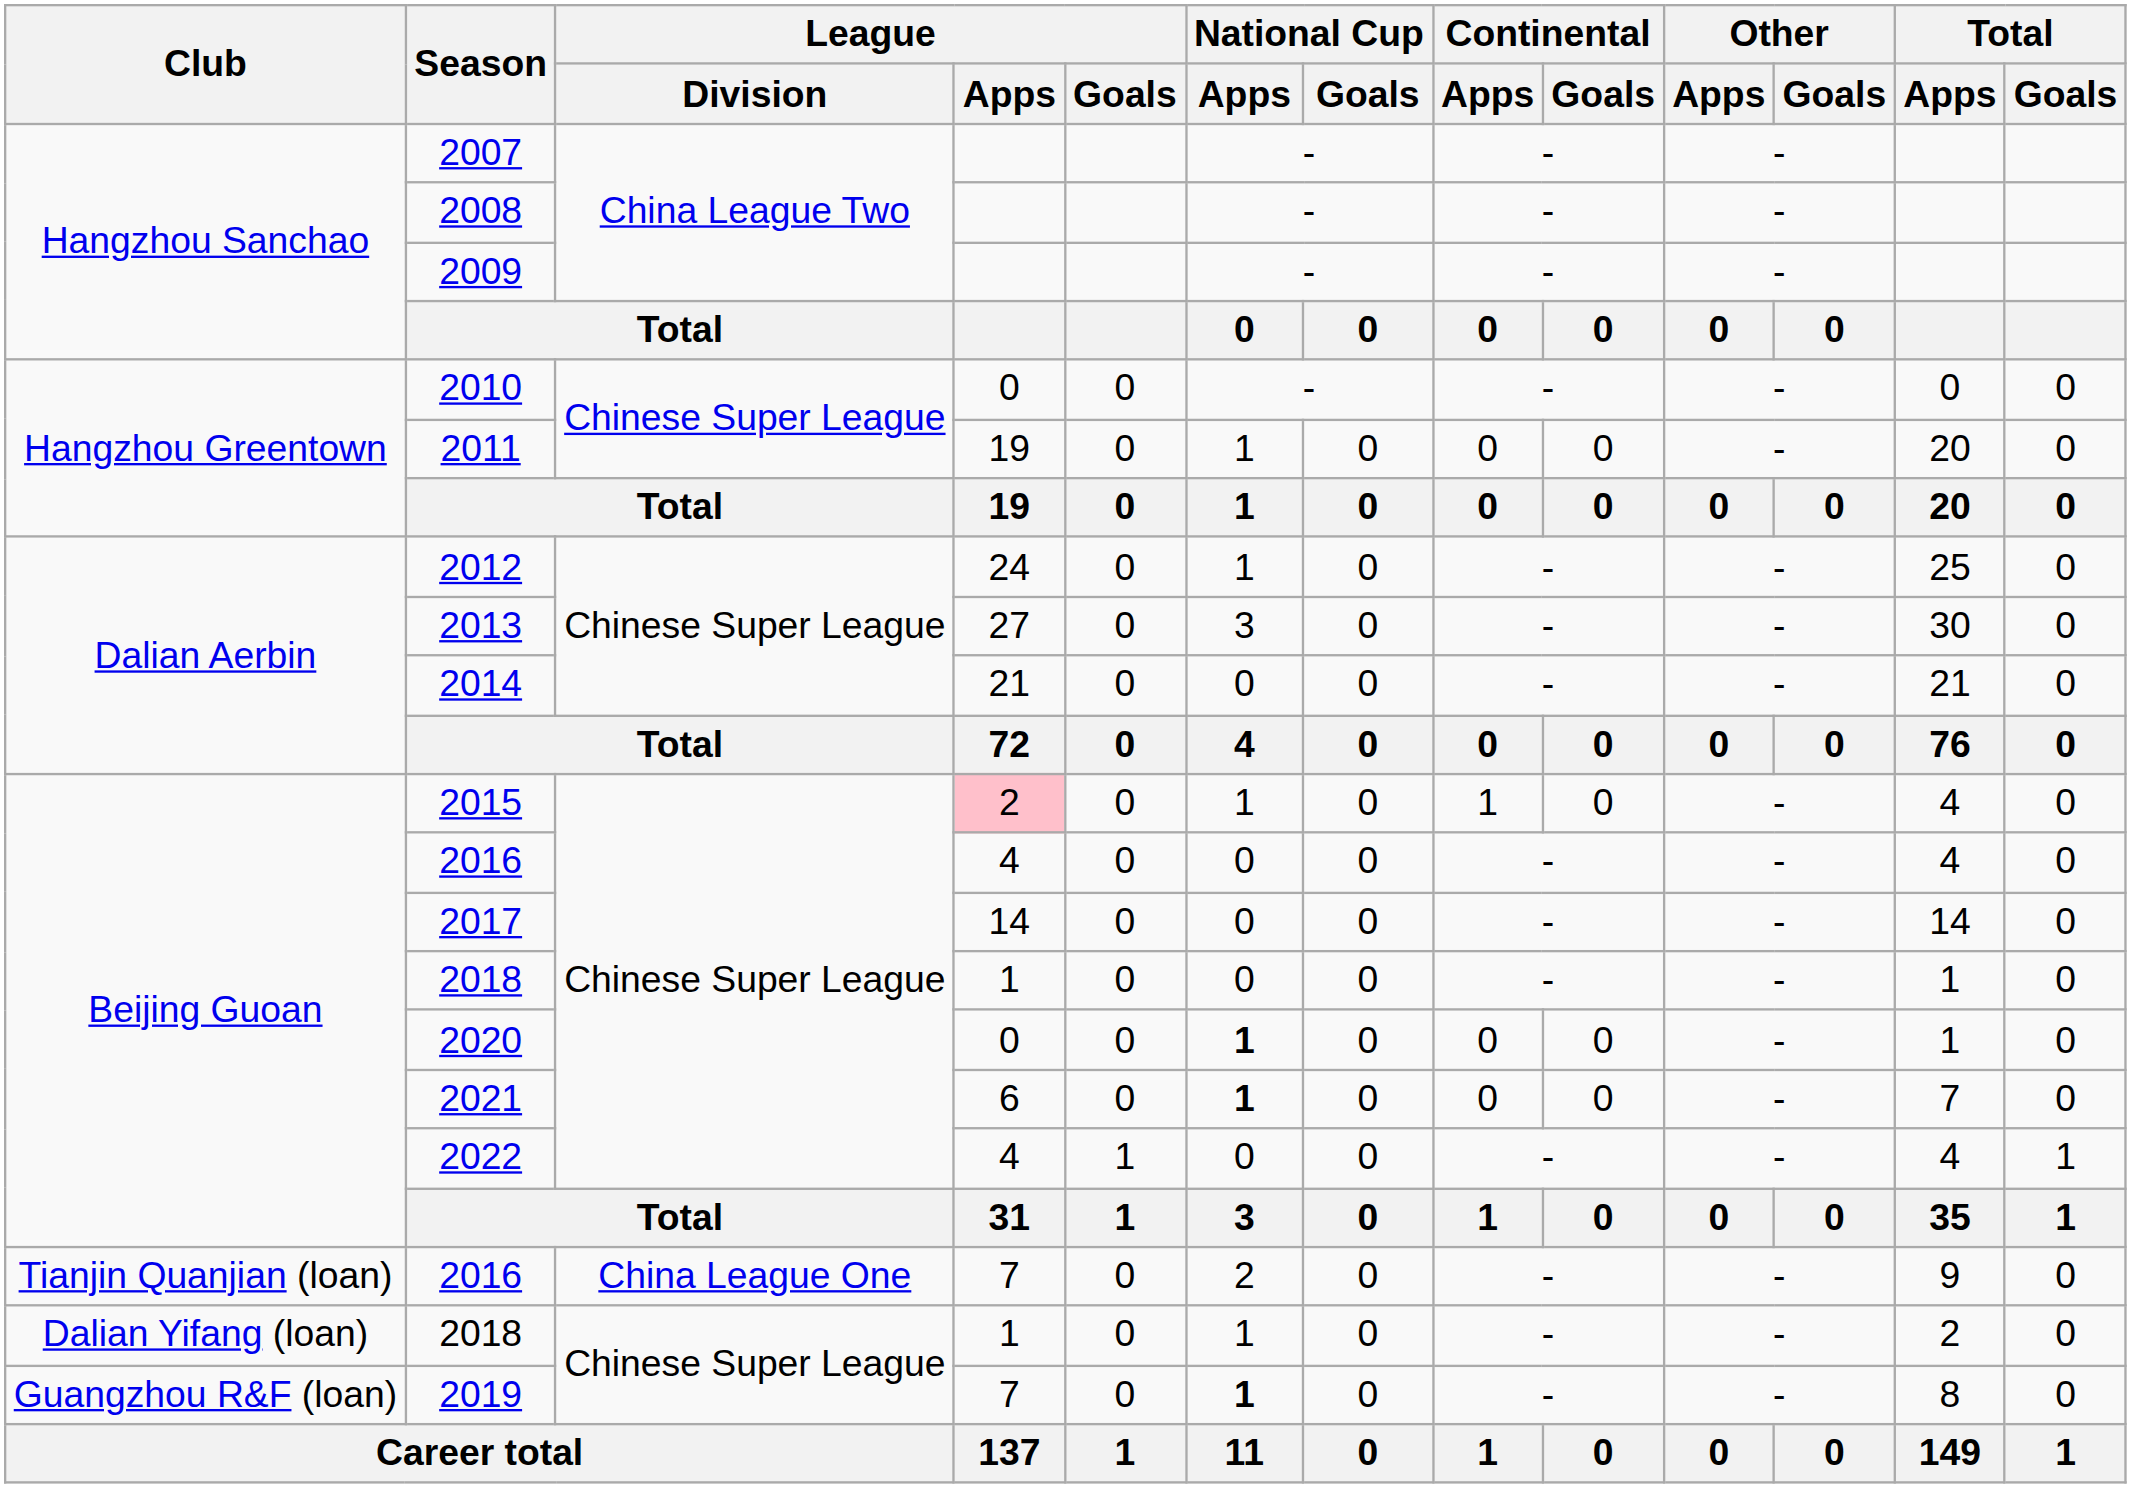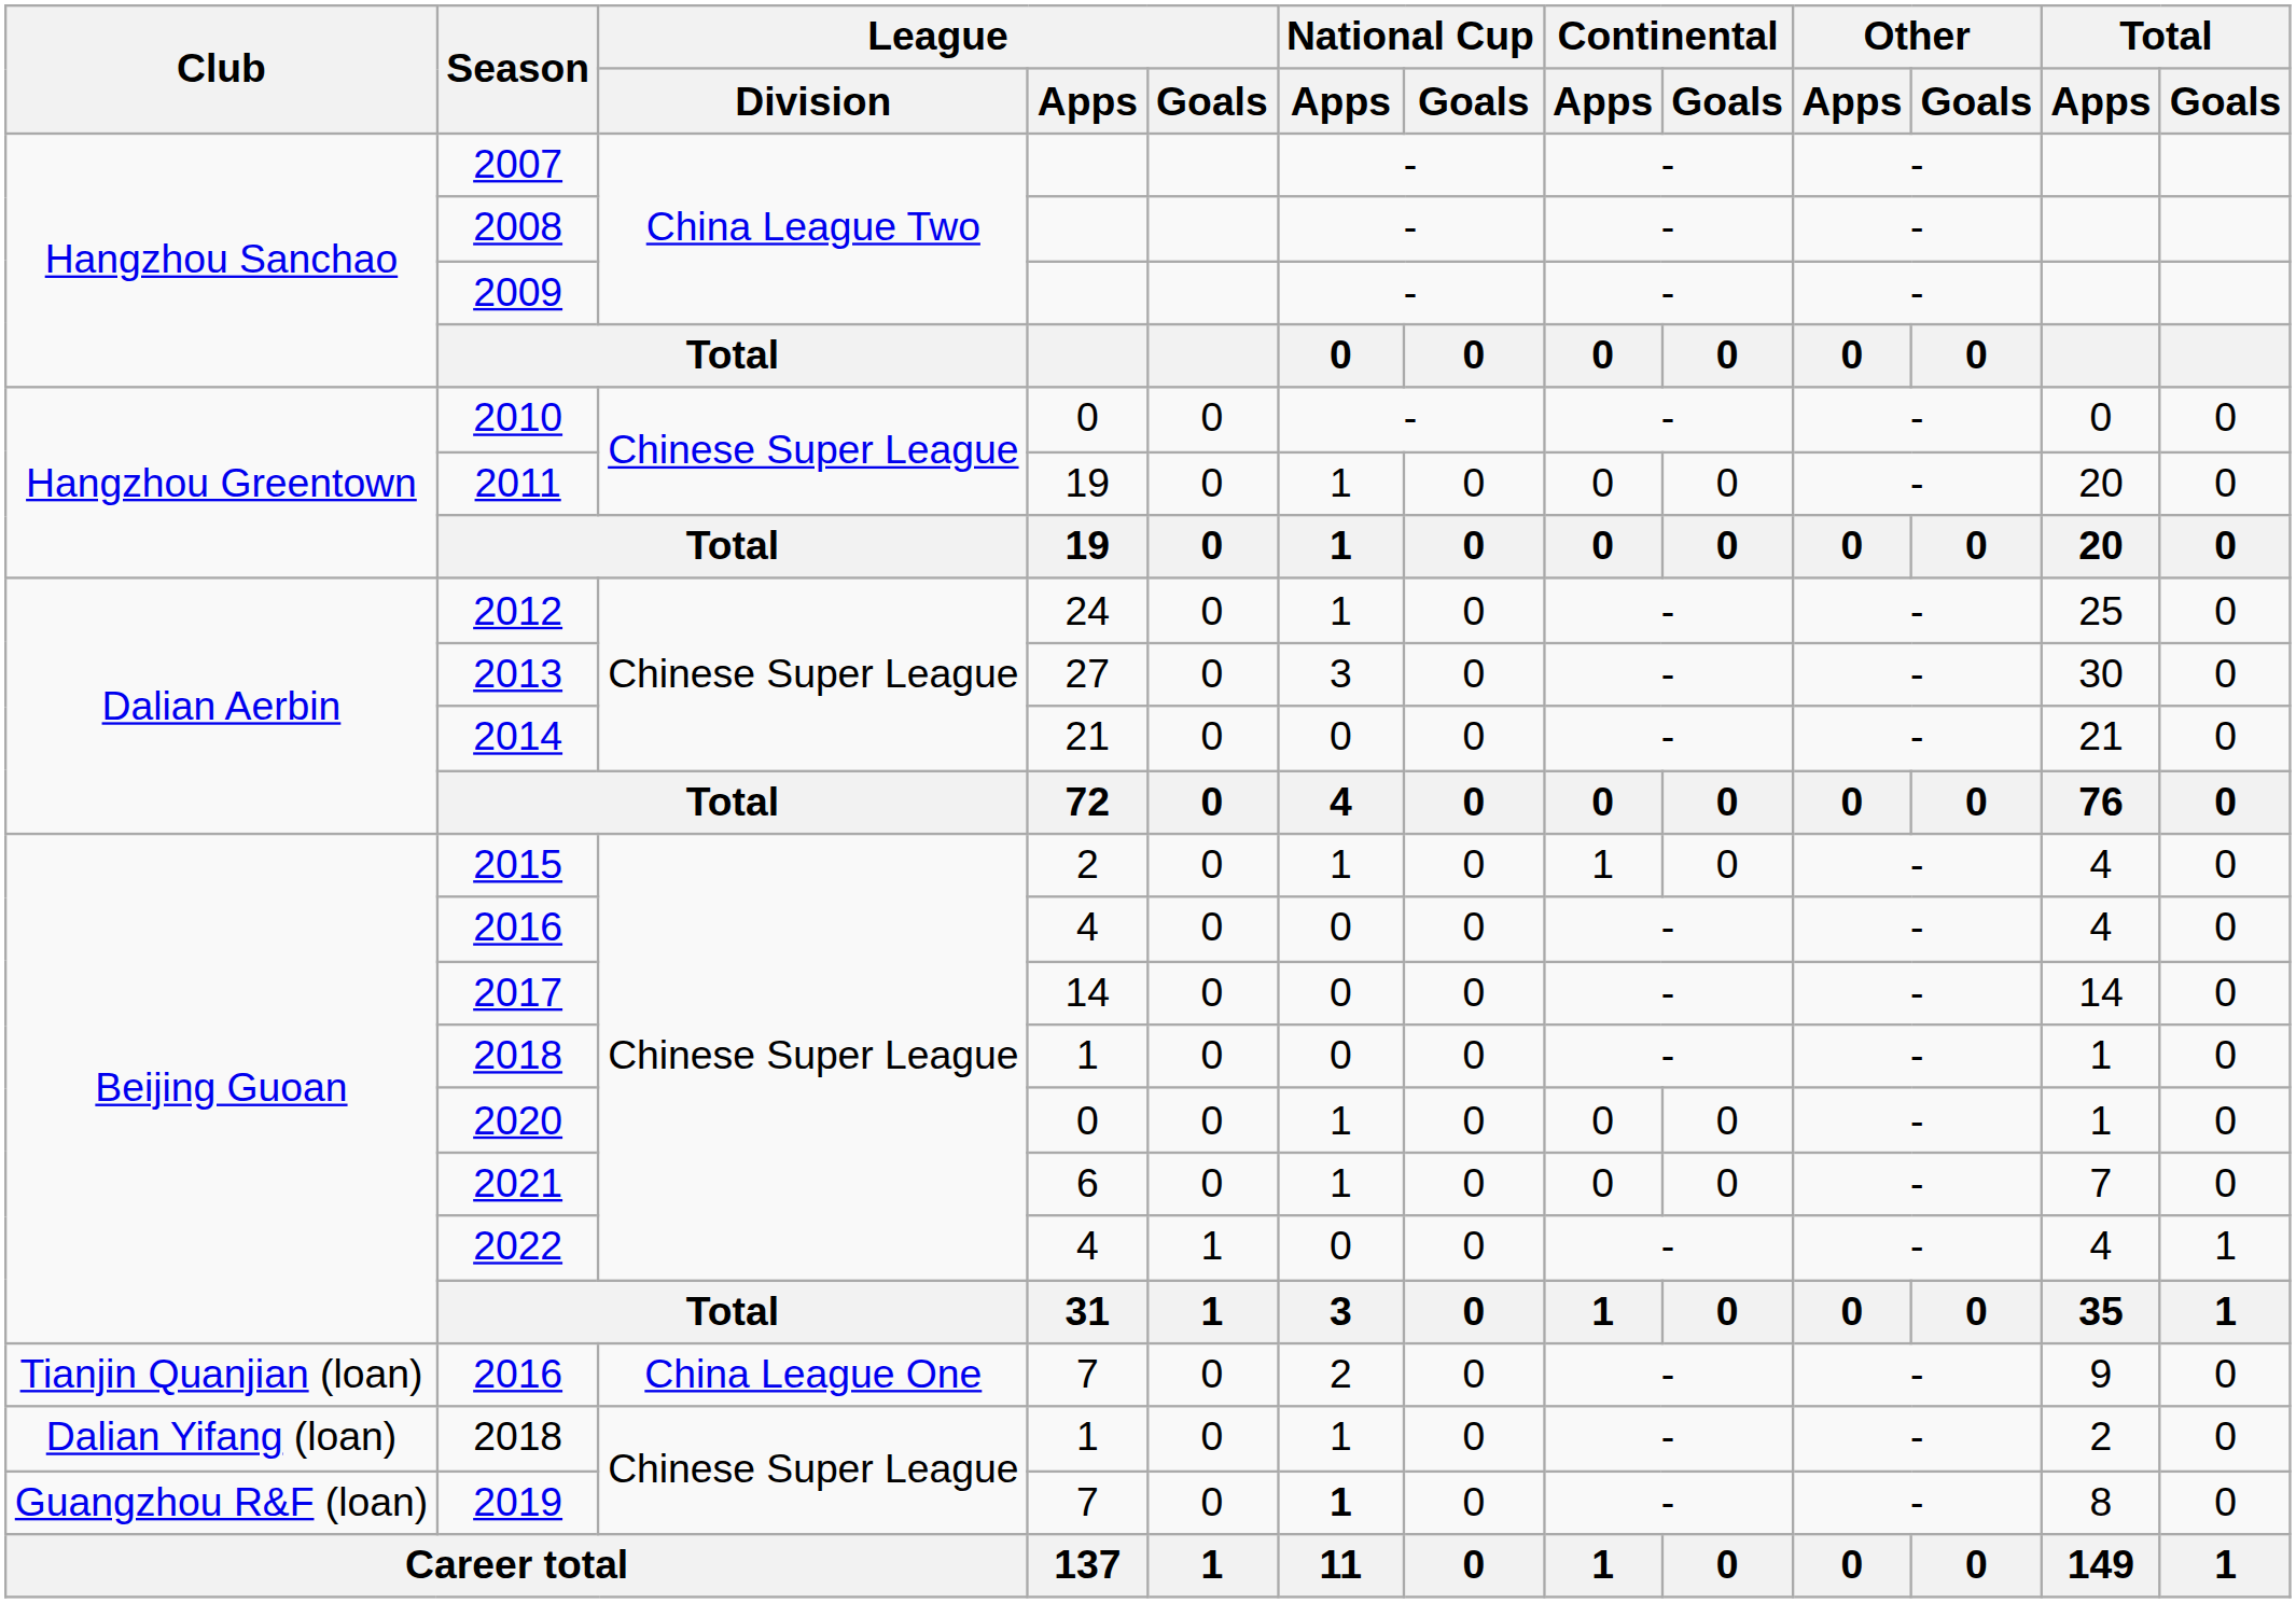2015 | League / Apps: pink background -> no background
2020 | National Cup / Apps: bold -> normal
2021 | National Cup / Apps: bold -> normal
